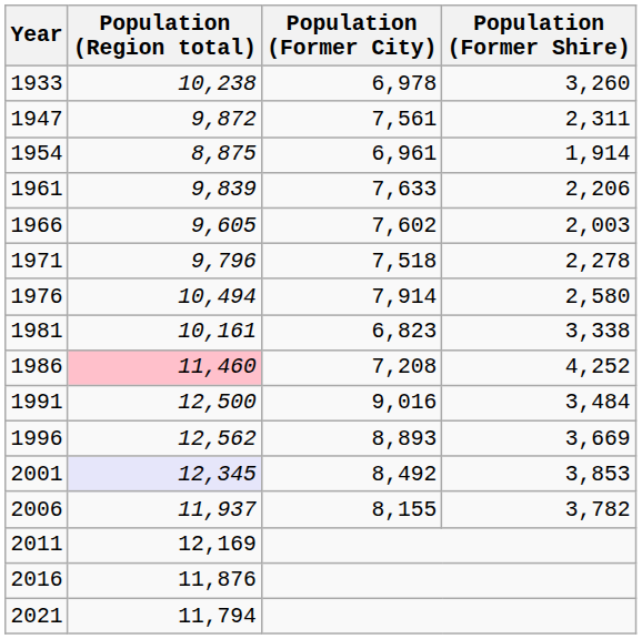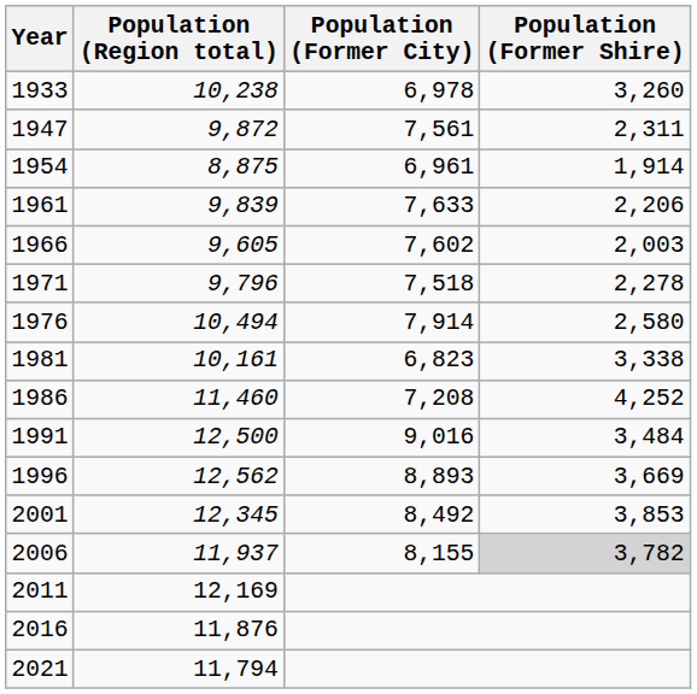1986 | Population (Region total): pink background -> no background
2001 | Population (Region total): lavender background -> no background
2006 | Population (Former Shire): no background -> lightgrey background
